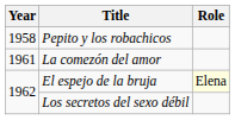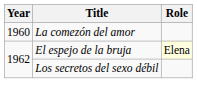- row: 1958 | Pepito y los robachicos
La comezón del amor | Year: 1961 -> 1960
